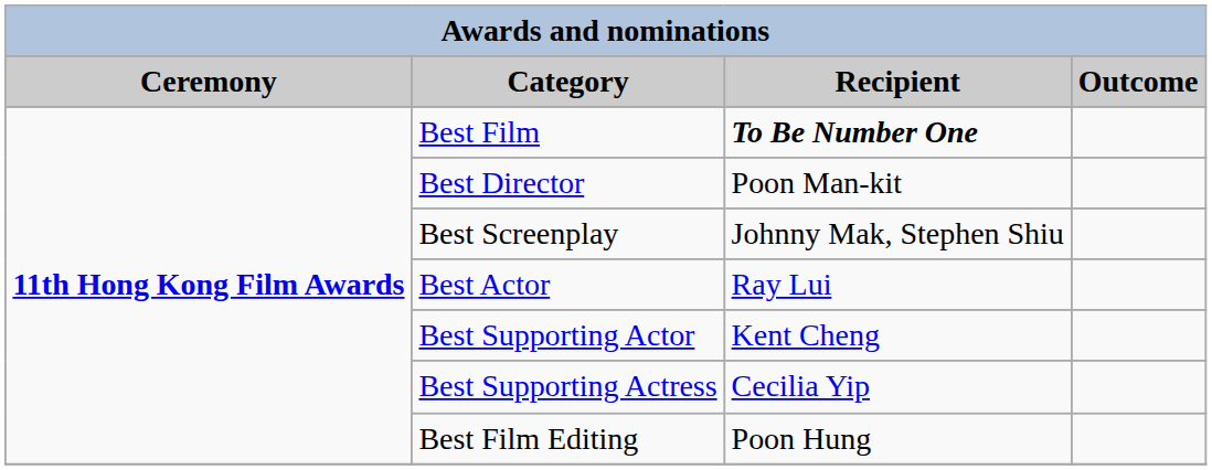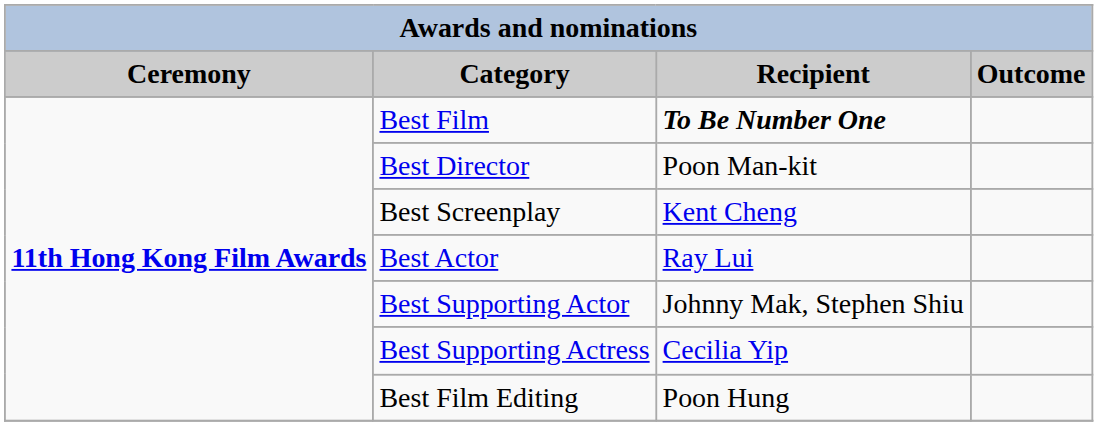Best Screenplay | Recipient: Johnny Mak, Stephen Shiu -> Kent Cheng
Best Supporting Actor | Recipient: Kent Cheng -> Johnny Mak, Stephen Shiu
